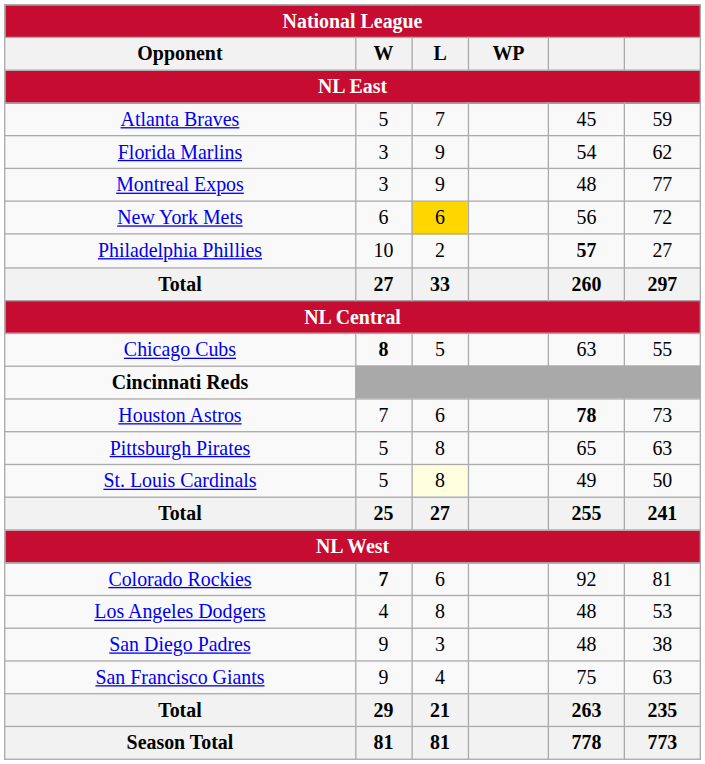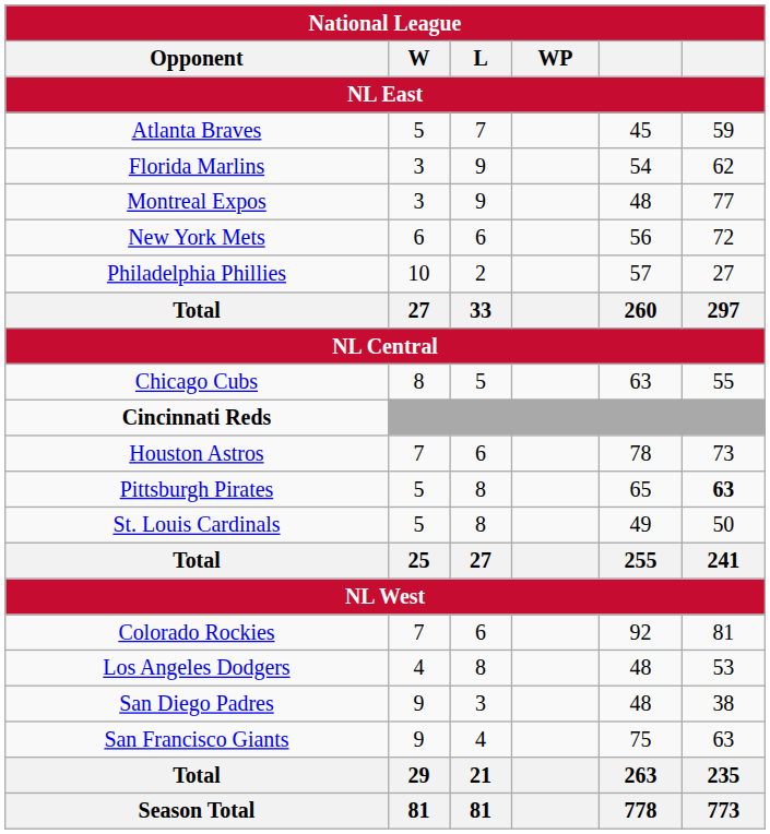New York Mets | L: gold background -> no background
Philadelphia Phillies | column 5: bold -> normal
Chicago Cubs | W: bold -> normal
Houston Astros | column 5: bold -> normal
Pittsburgh Pirates | column 6: normal -> bold
St. Louis Cardinals | L: lightyellow background -> no background
Colorado Rockies | W: bold -> normal
